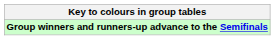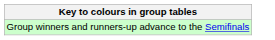row 2 | column 1: bold -> normal
